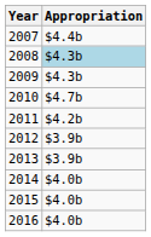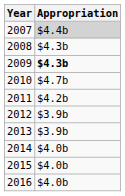2007 | Appropriation: no background -> lightgrey background
2008 | Appropriation: lightblue background -> no background
2009 | Appropriation: normal -> bold
